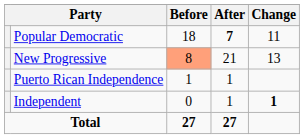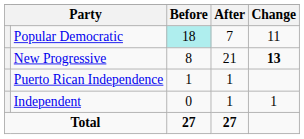Popular Democratic | Before: no background -> paleturquoise background
Popular Democratic | After: bold -> normal
New Progressive | Before: lightsalmon background -> no background
New Progressive | Change: normal -> bold
Independent | Change: bold -> normal
